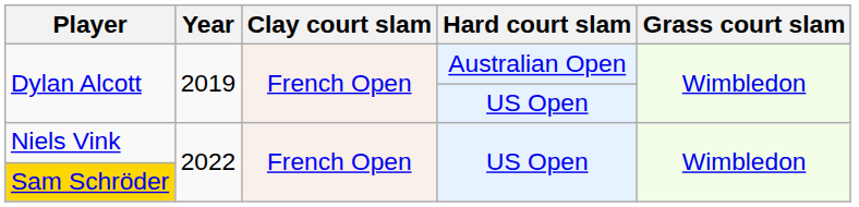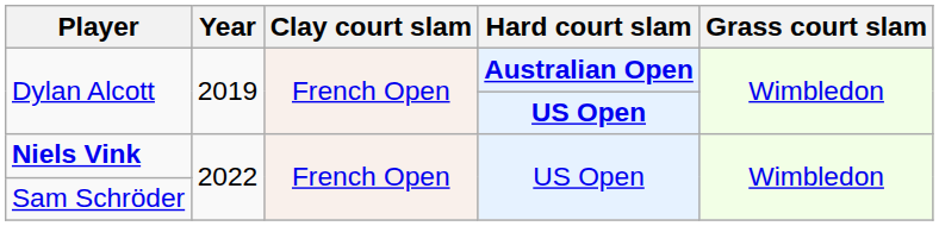Dylan Alcott / Australian Open | Hard court slam: normal -> bold
Dylan Alcott / US Open | Hard court slam: normal -> bold
Niels Vink | Player: normal -> bold
Sam Schröder | Player: gold background -> no background
